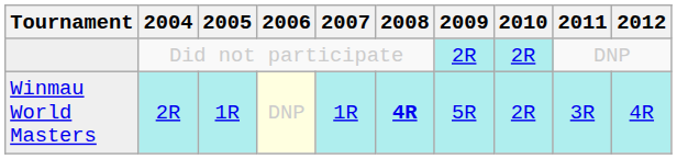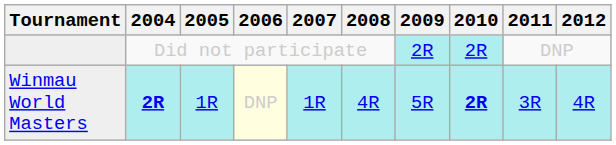Winmau World Masters | 2004: normal -> bold
Winmau World Masters | 2008: bold -> normal
Winmau World Masters | 2010: normal -> bold
